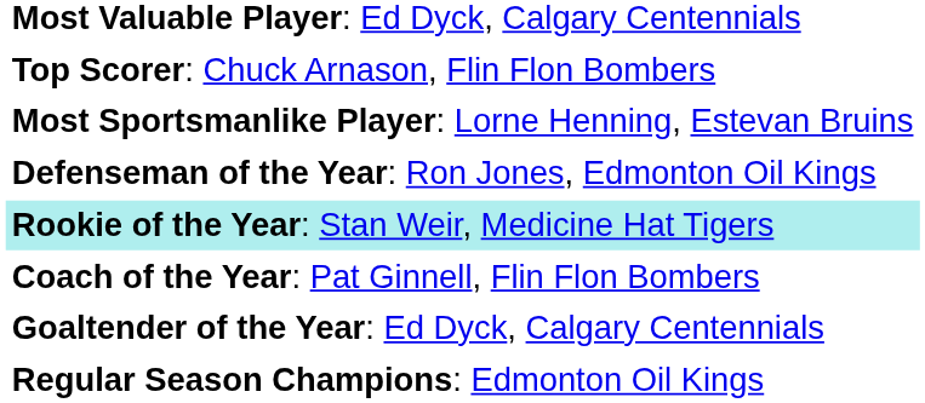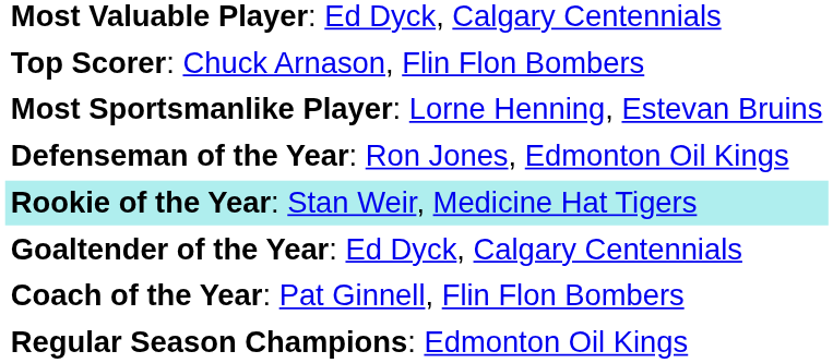row 6 | column 1: Coach of the Year: Pat Ginnell, Flin Flon Bombers -> Goaltender of the Year: Ed Dyck, Calgary Centennials
row 7 | column 1: Goaltender of the Year: Ed Dyck, Calgary Centennials -> Coach of the Year: Pat Ginnell, Flin Flon Bombers
